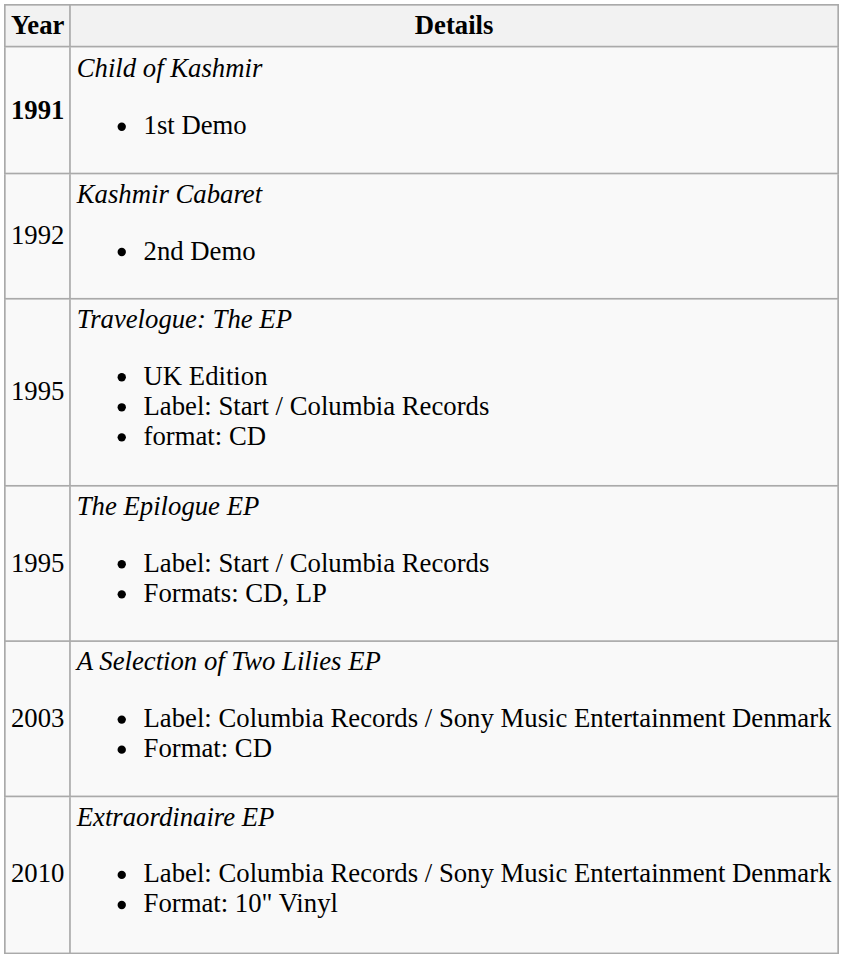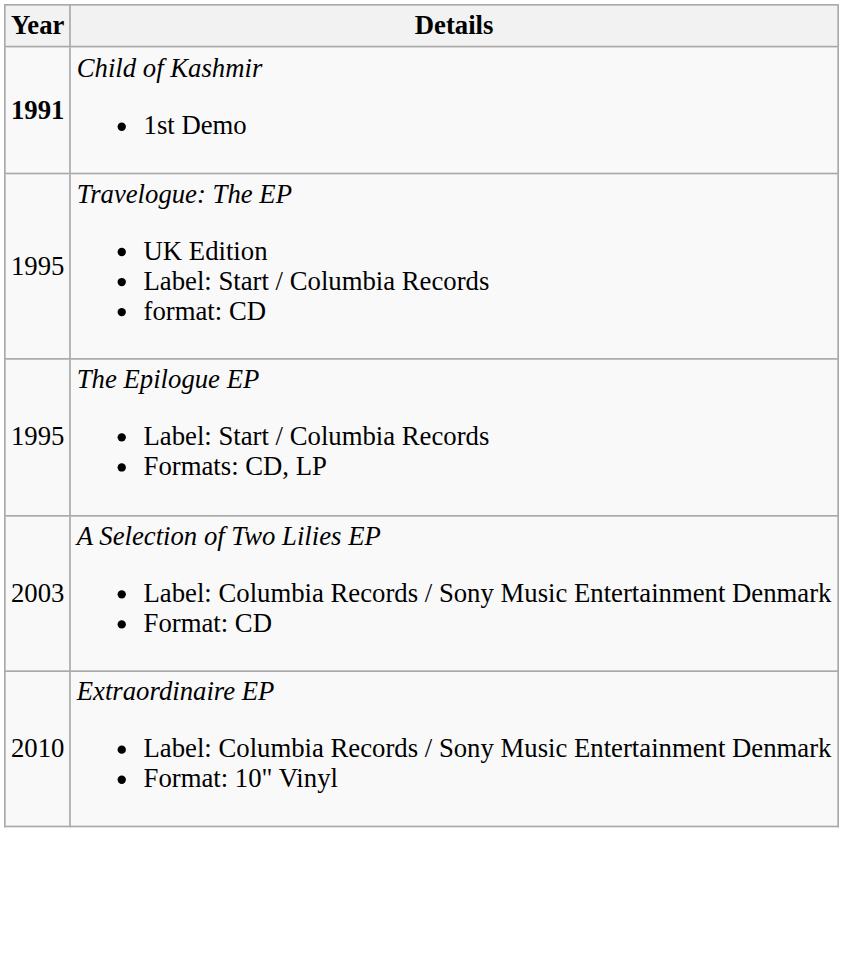- row: 1992 | Kashmir Cabaret 2nd Demo
